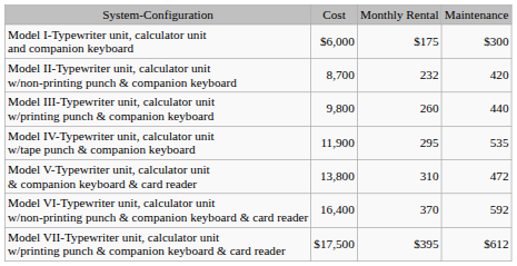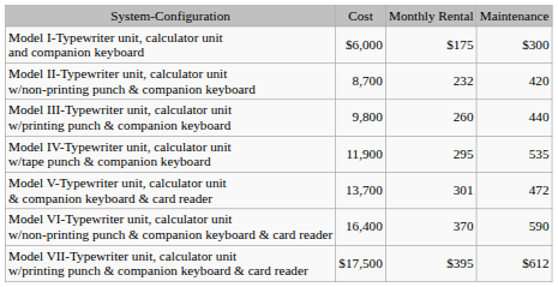row 6 | column 2: 13,800 -> 13,700
row 6 | column 3: 310 -> 301
row 7 | column 4: 592 -> 590
